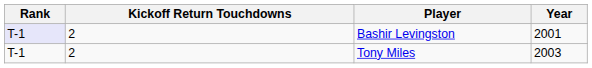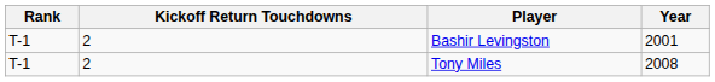Bashir Levingston | Rank: lavender background -> no background
Tony Miles | Year: 2003 -> 2008
